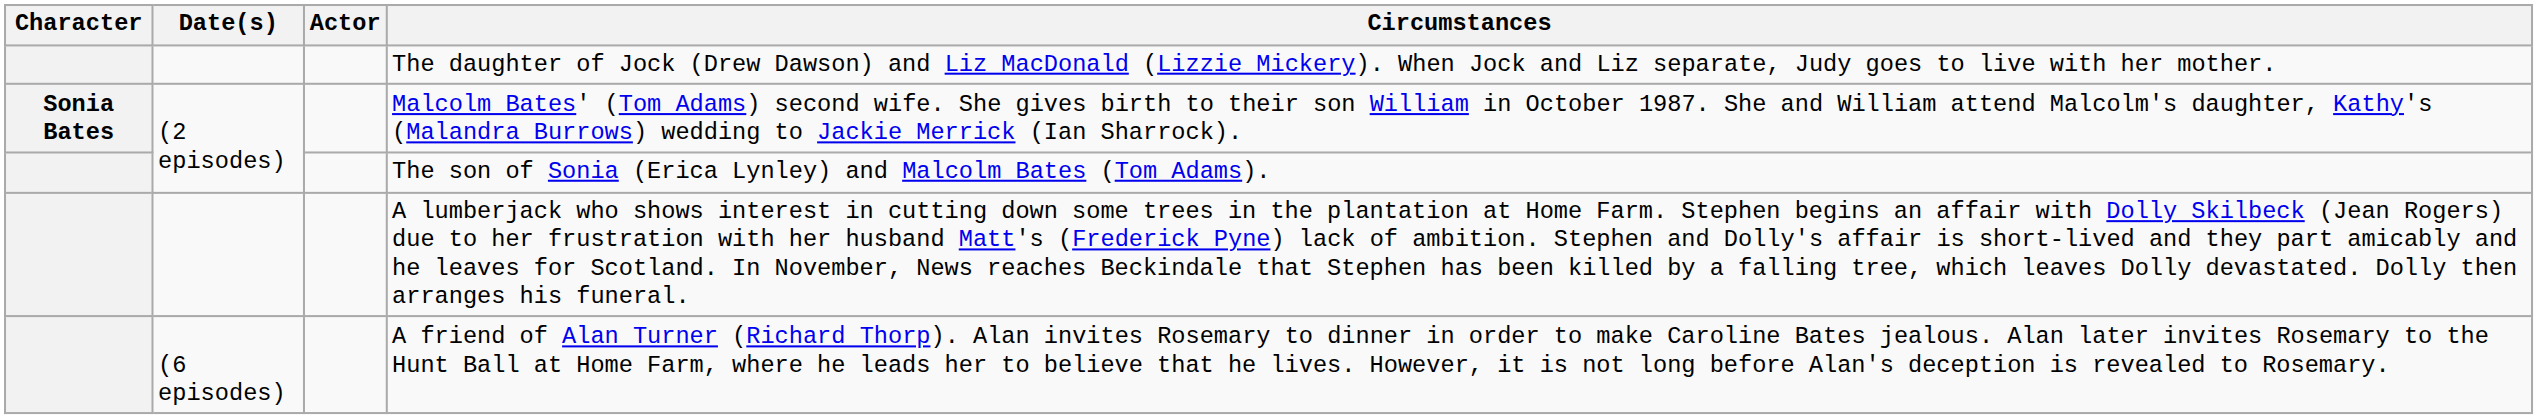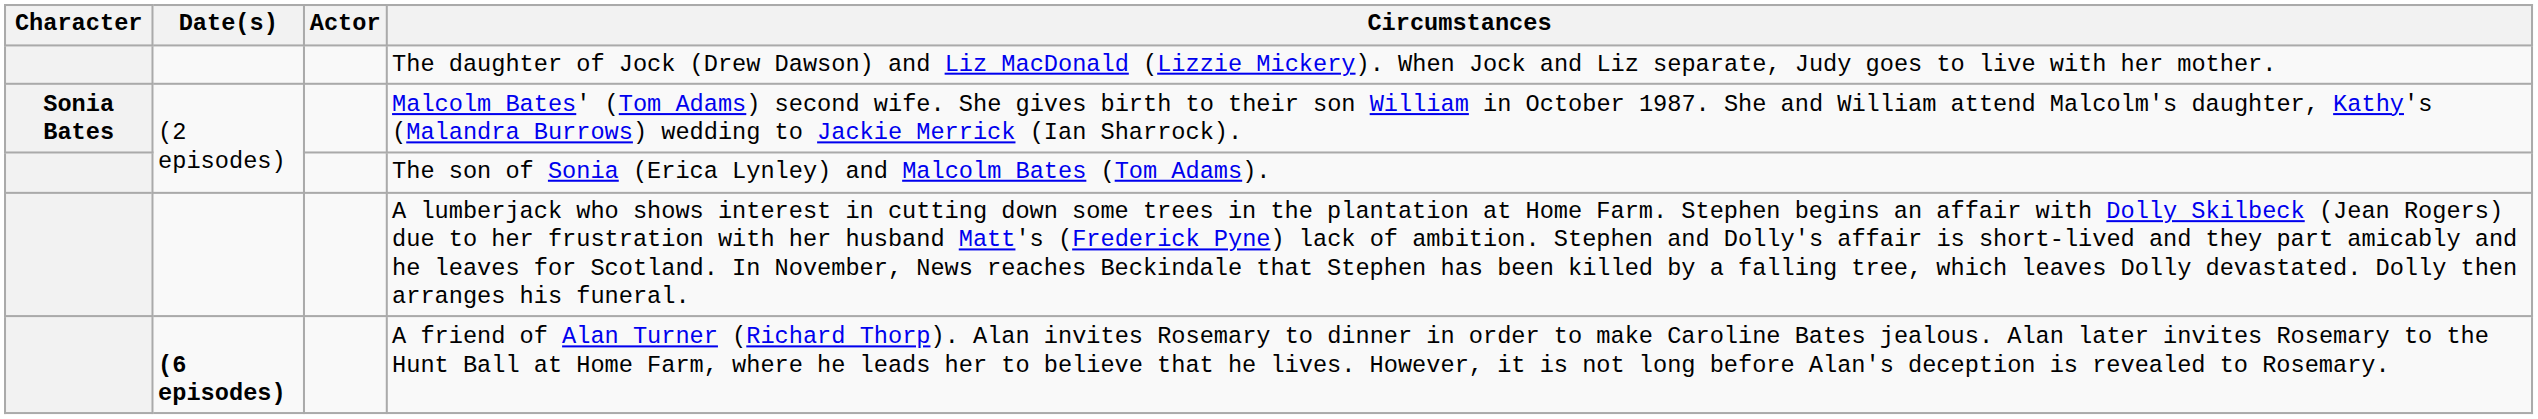row 6 | Date(s): normal -> bold
